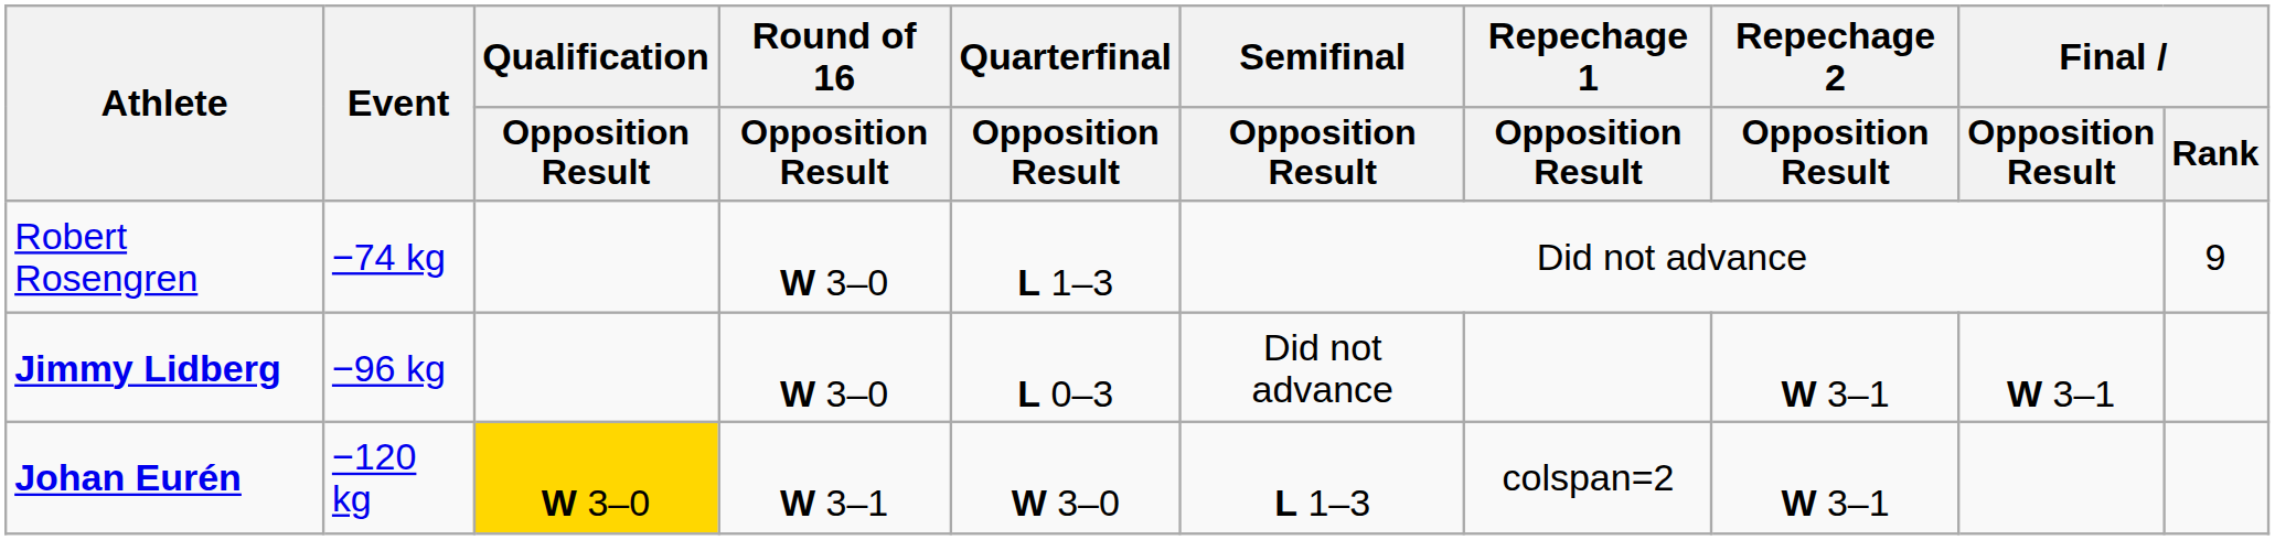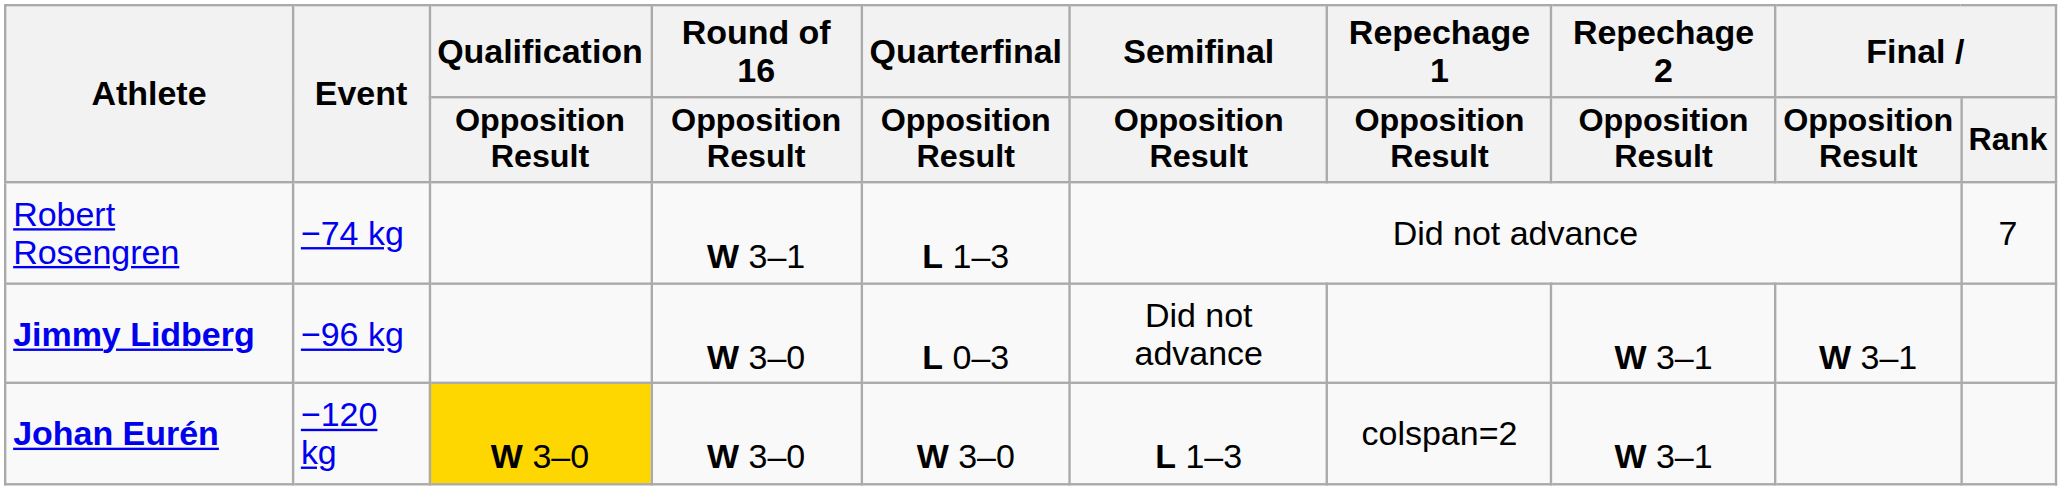Robert Rosengren | Round of 16 / Opposition Result: W 3–0 -> W 3–1
Robert Rosengren | Final / Rank: 9 -> 7
Johan Eurén | Round of 16 / Opposition Result: W 3–1 -> W 3–0
